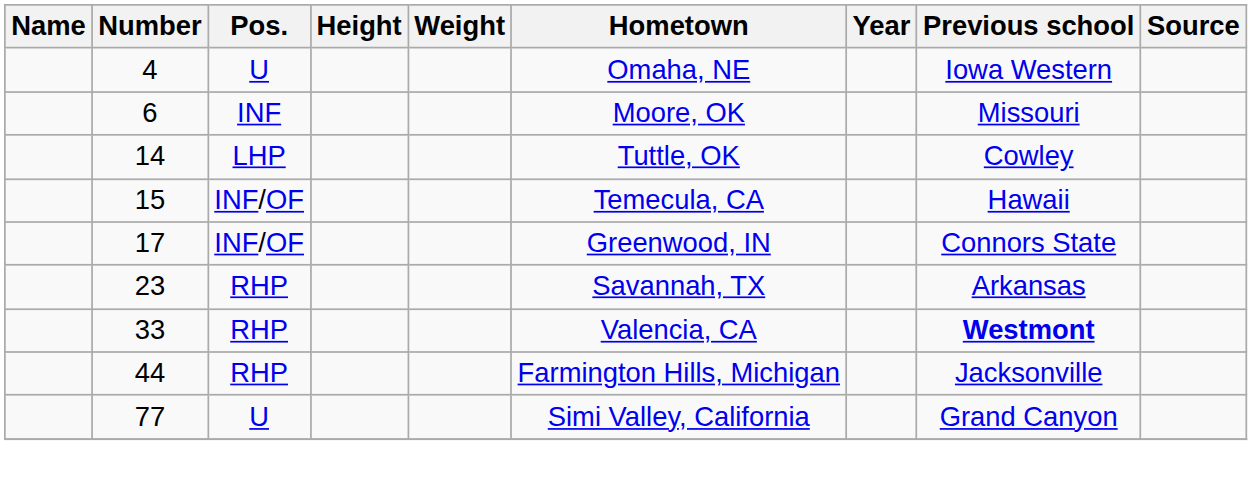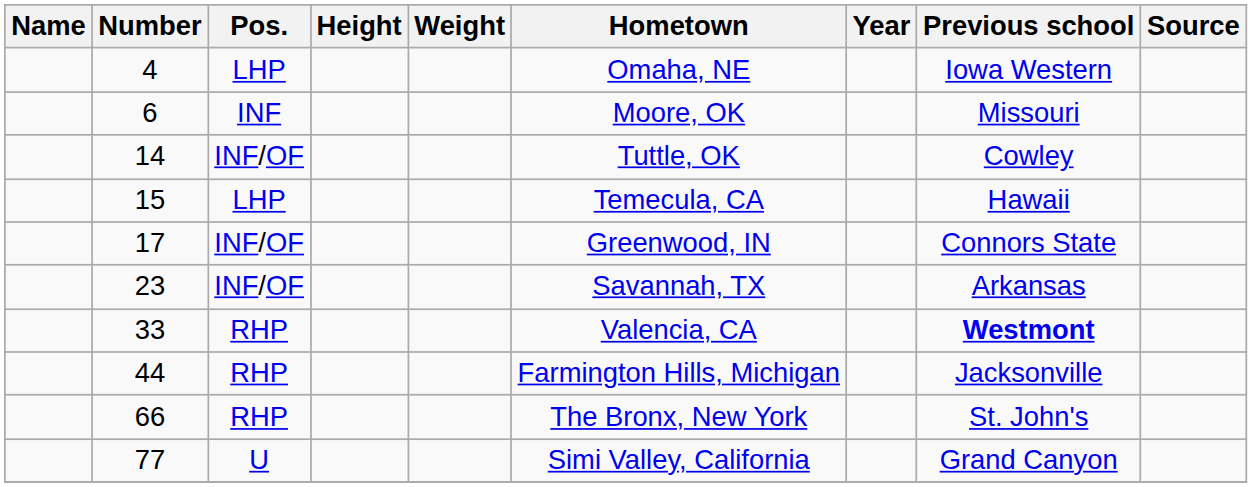4 | Pos.: U -> LHP
14 | Pos.: LHP -> INF/OF
15 | Pos.: INF/OF -> LHP
23 | Pos.: RHP -> INF/OF
+ row: 66 | RHP | The Bronx, New York | St. John's
